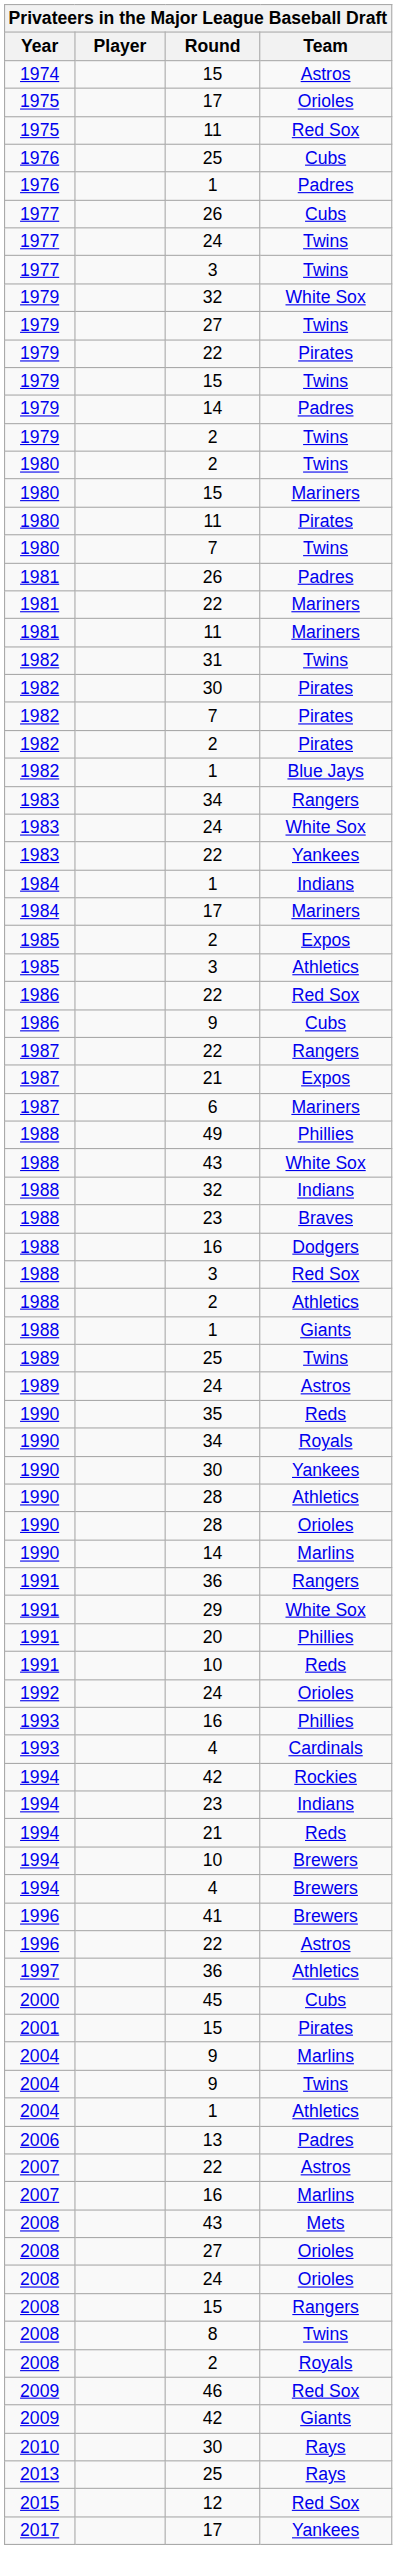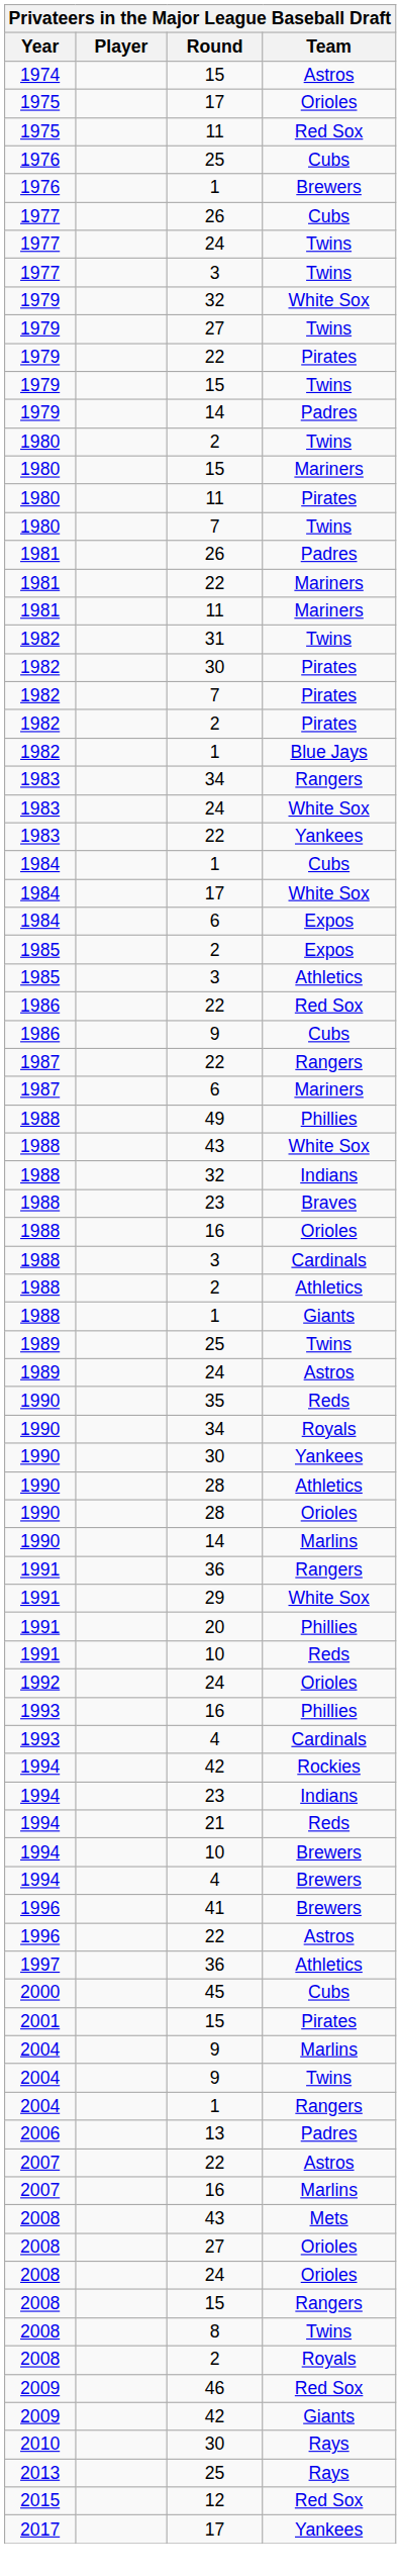1976 / 1 | Team: Padres -> Brewers
- row: 1979 | 2 | Twins
1984 / 1 | Team: Indians -> Cubs
1984 / 17 | Team: Mariners -> White Sox
+ row: 1984 | 6 | Expos
- row: 1987 | 21 | Expos
1988 / 16 | Team: Dodgers -> Orioles
1988 / 3 | Team: Red Sox -> Cardinals
2004 / 1 | Team: Athletics -> Rangers
